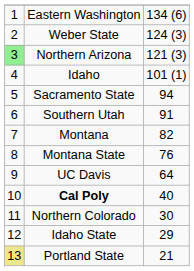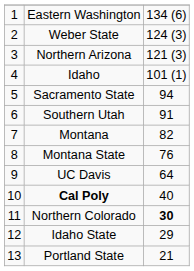Northern Arizona | column 1: lightgreen background -> no background
Northern Colorado | column 3: normal -> bold
Portland State | column 1: khaki background -> no background
